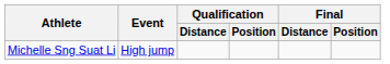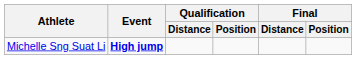Michelle Sng Suat Li | Event: normal -> bold
